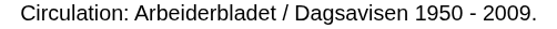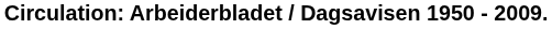row 1 | column 1: normal -> bold
